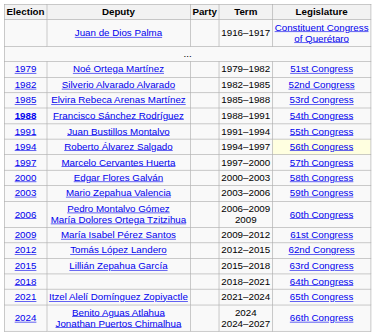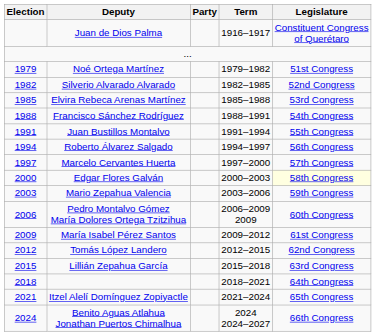Francisco Sánchez Rodríguez | Election: bold -> normal
Roberto Álvarez Salgado | Legislature: lightyellow background -> no background
Edgar Flores Galván | Legislature: no background -> lightyellow background
